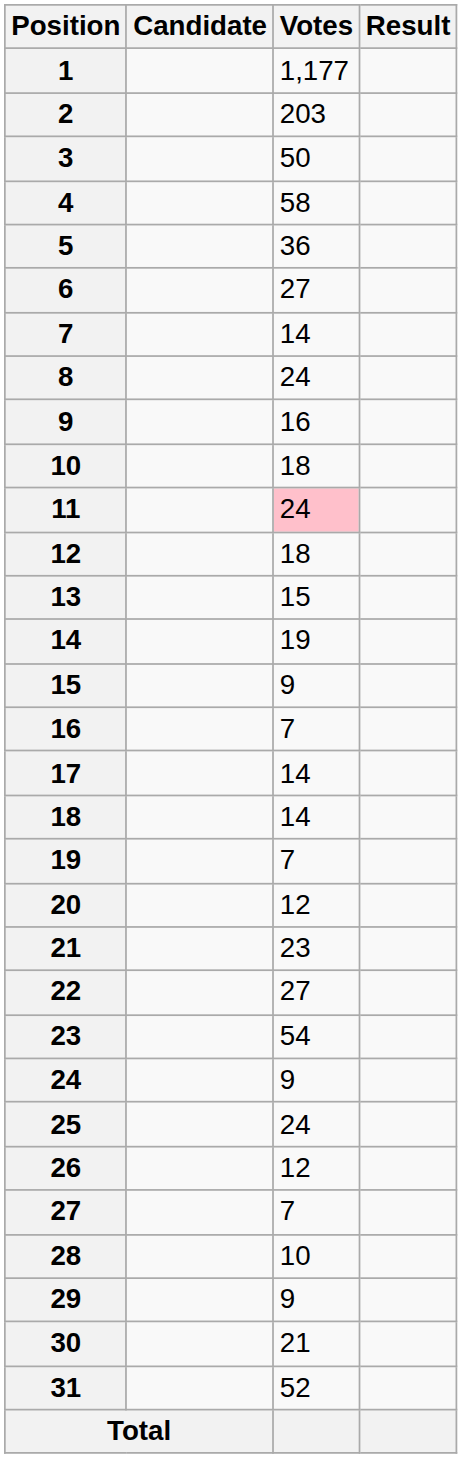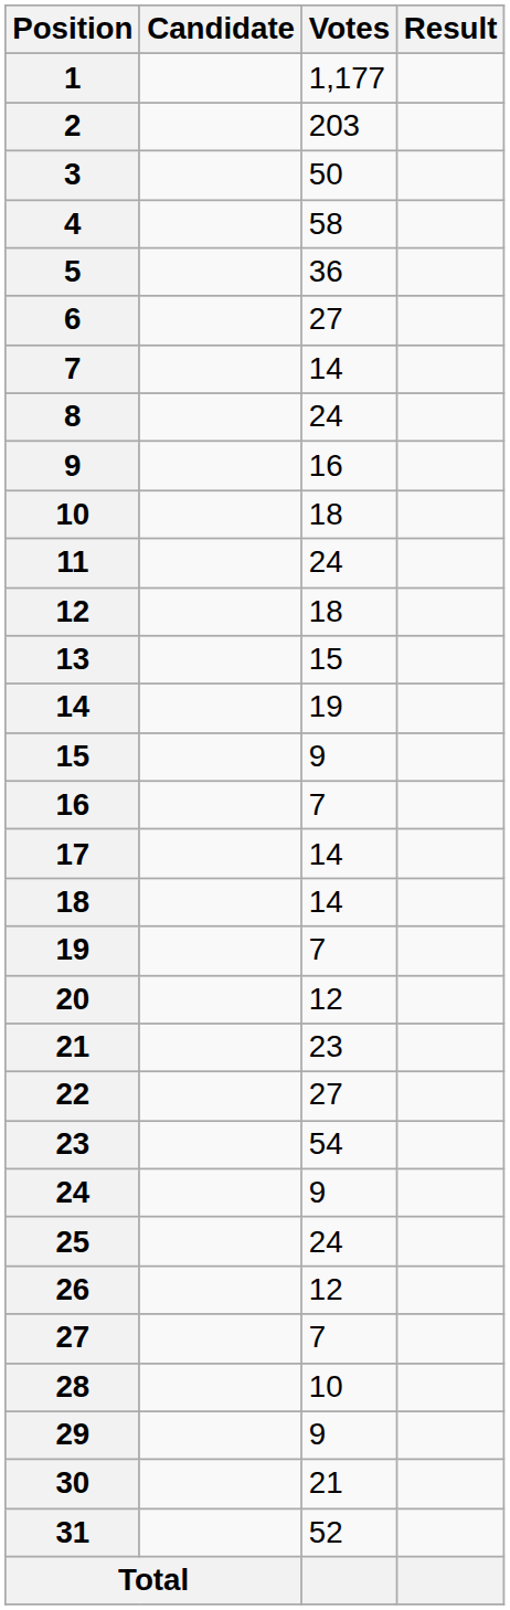11 | Votes: pink background -> no background
